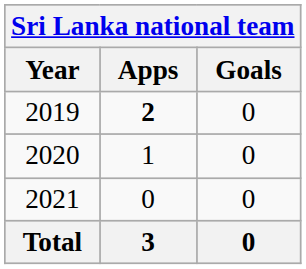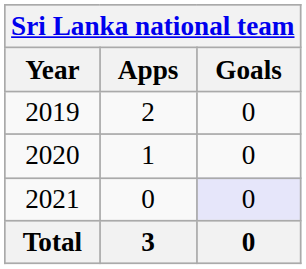2019 | Apps: bold -> normal
2021 | Goals: no background -> lavender background
